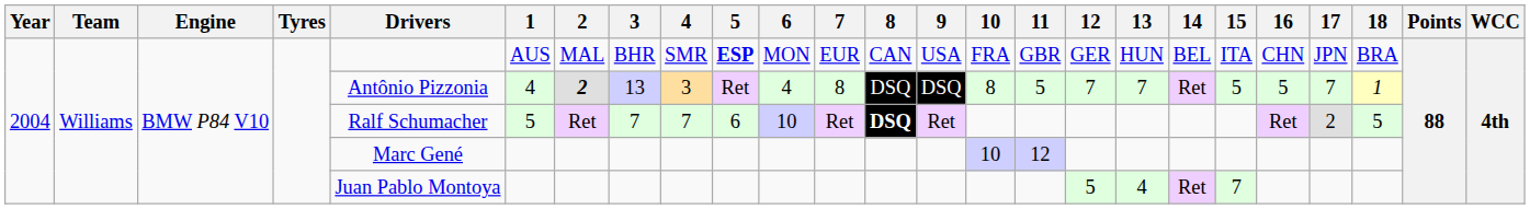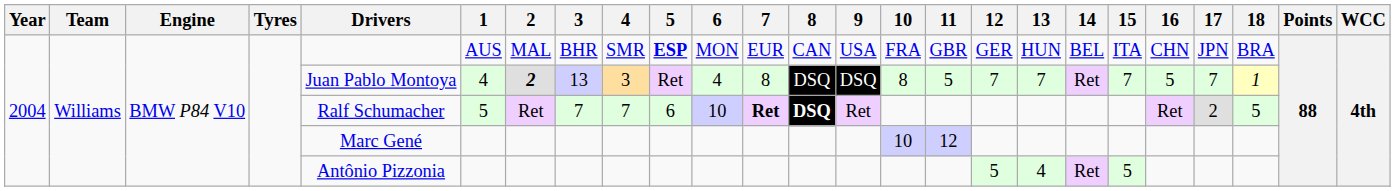row 3 | Drivers: Antônio Pizzonia -> Juan Pablo Montoya
row 3 | 15: 5 -> 7
row 4 | 7: normal -> bold
row 6 | Drivers: Juan Pablo Montoya -> Antônio Pizzonia
row 6 | 15: 7 -> 5
